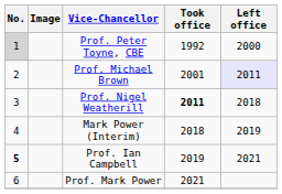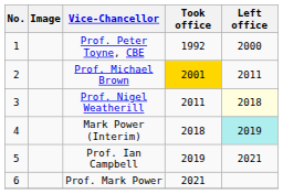Prof. Peter Toyne, CBE | No.: lightgrey background -> no background
Prof. Michael Brown | Took office: no background -> gold background
Prof. Michael Brown | Left office: lavender background -> no background
Prof. Nigel Weatherill | Took office: bold -> normal
Prof. Nigel Weatherill | Left office: no background -> lightyellow background
Mark Power (Interim) | Left office: no background -> paleturquoise background
Prof. Ian Campbell | No.: bold -> normal
